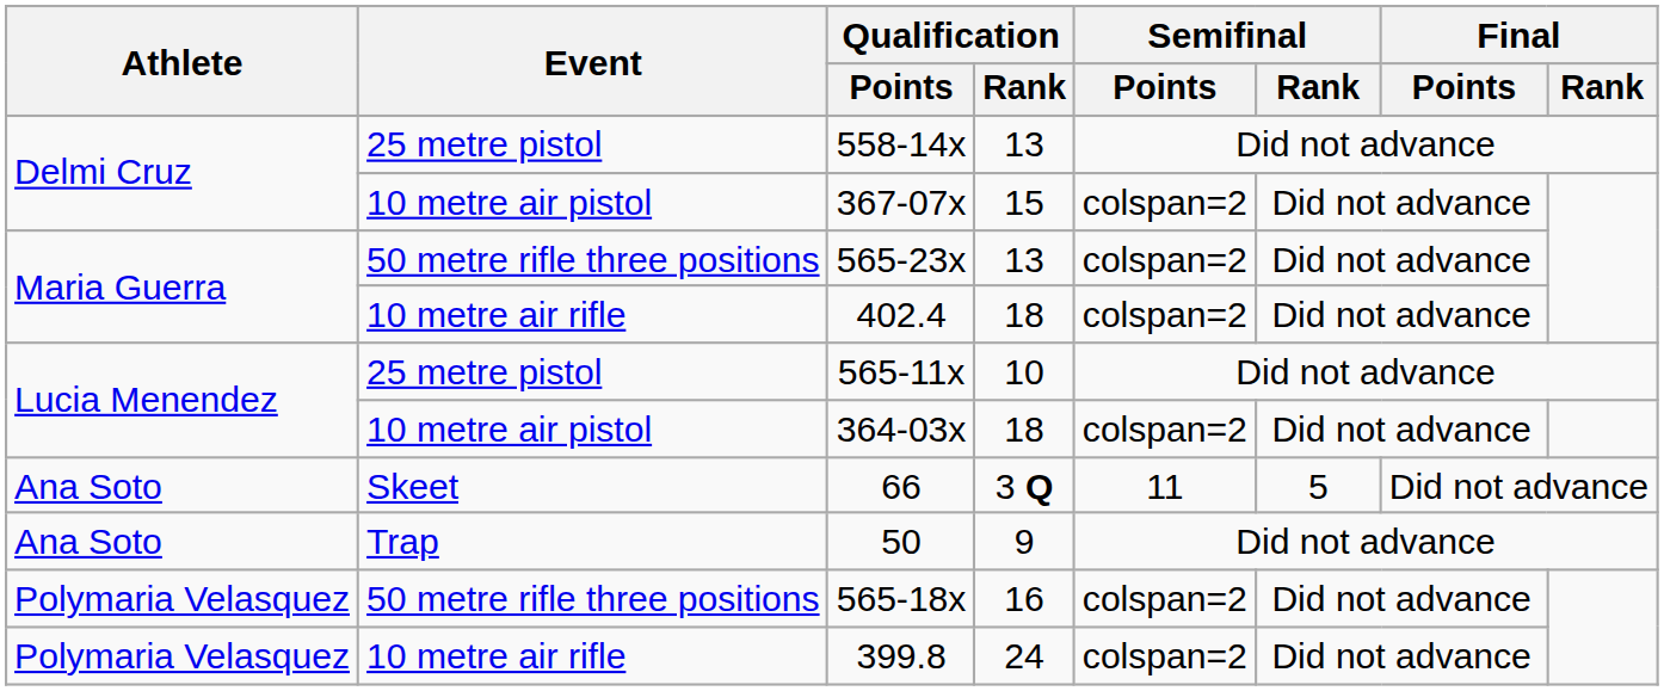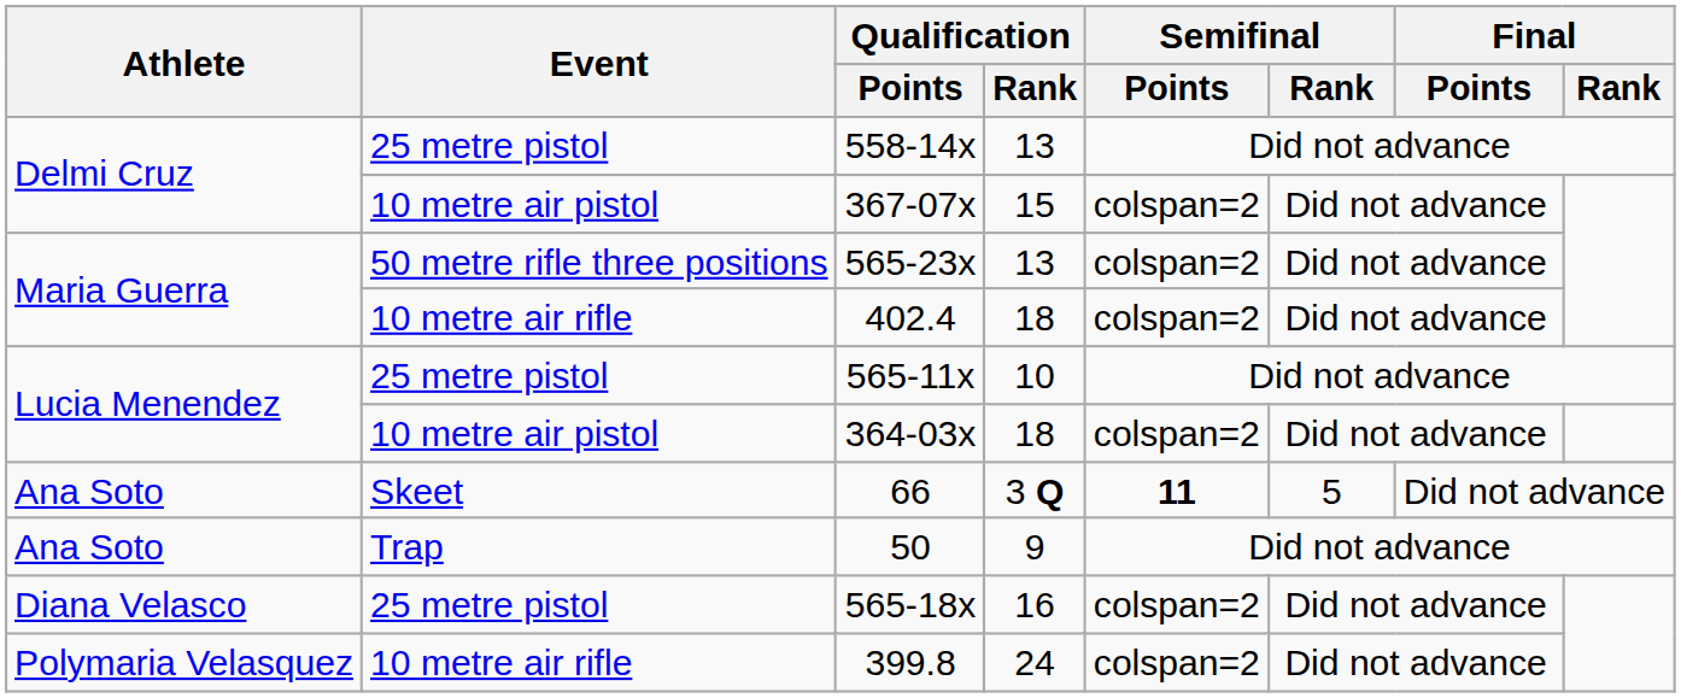66 | Semifinal / Points: normal -> bold
565-18x | Athlete: Polymaria Velasquez -> Diana Velasco
565-18x | Event: 50 metre rifle three positions -> 25 metre pistol
